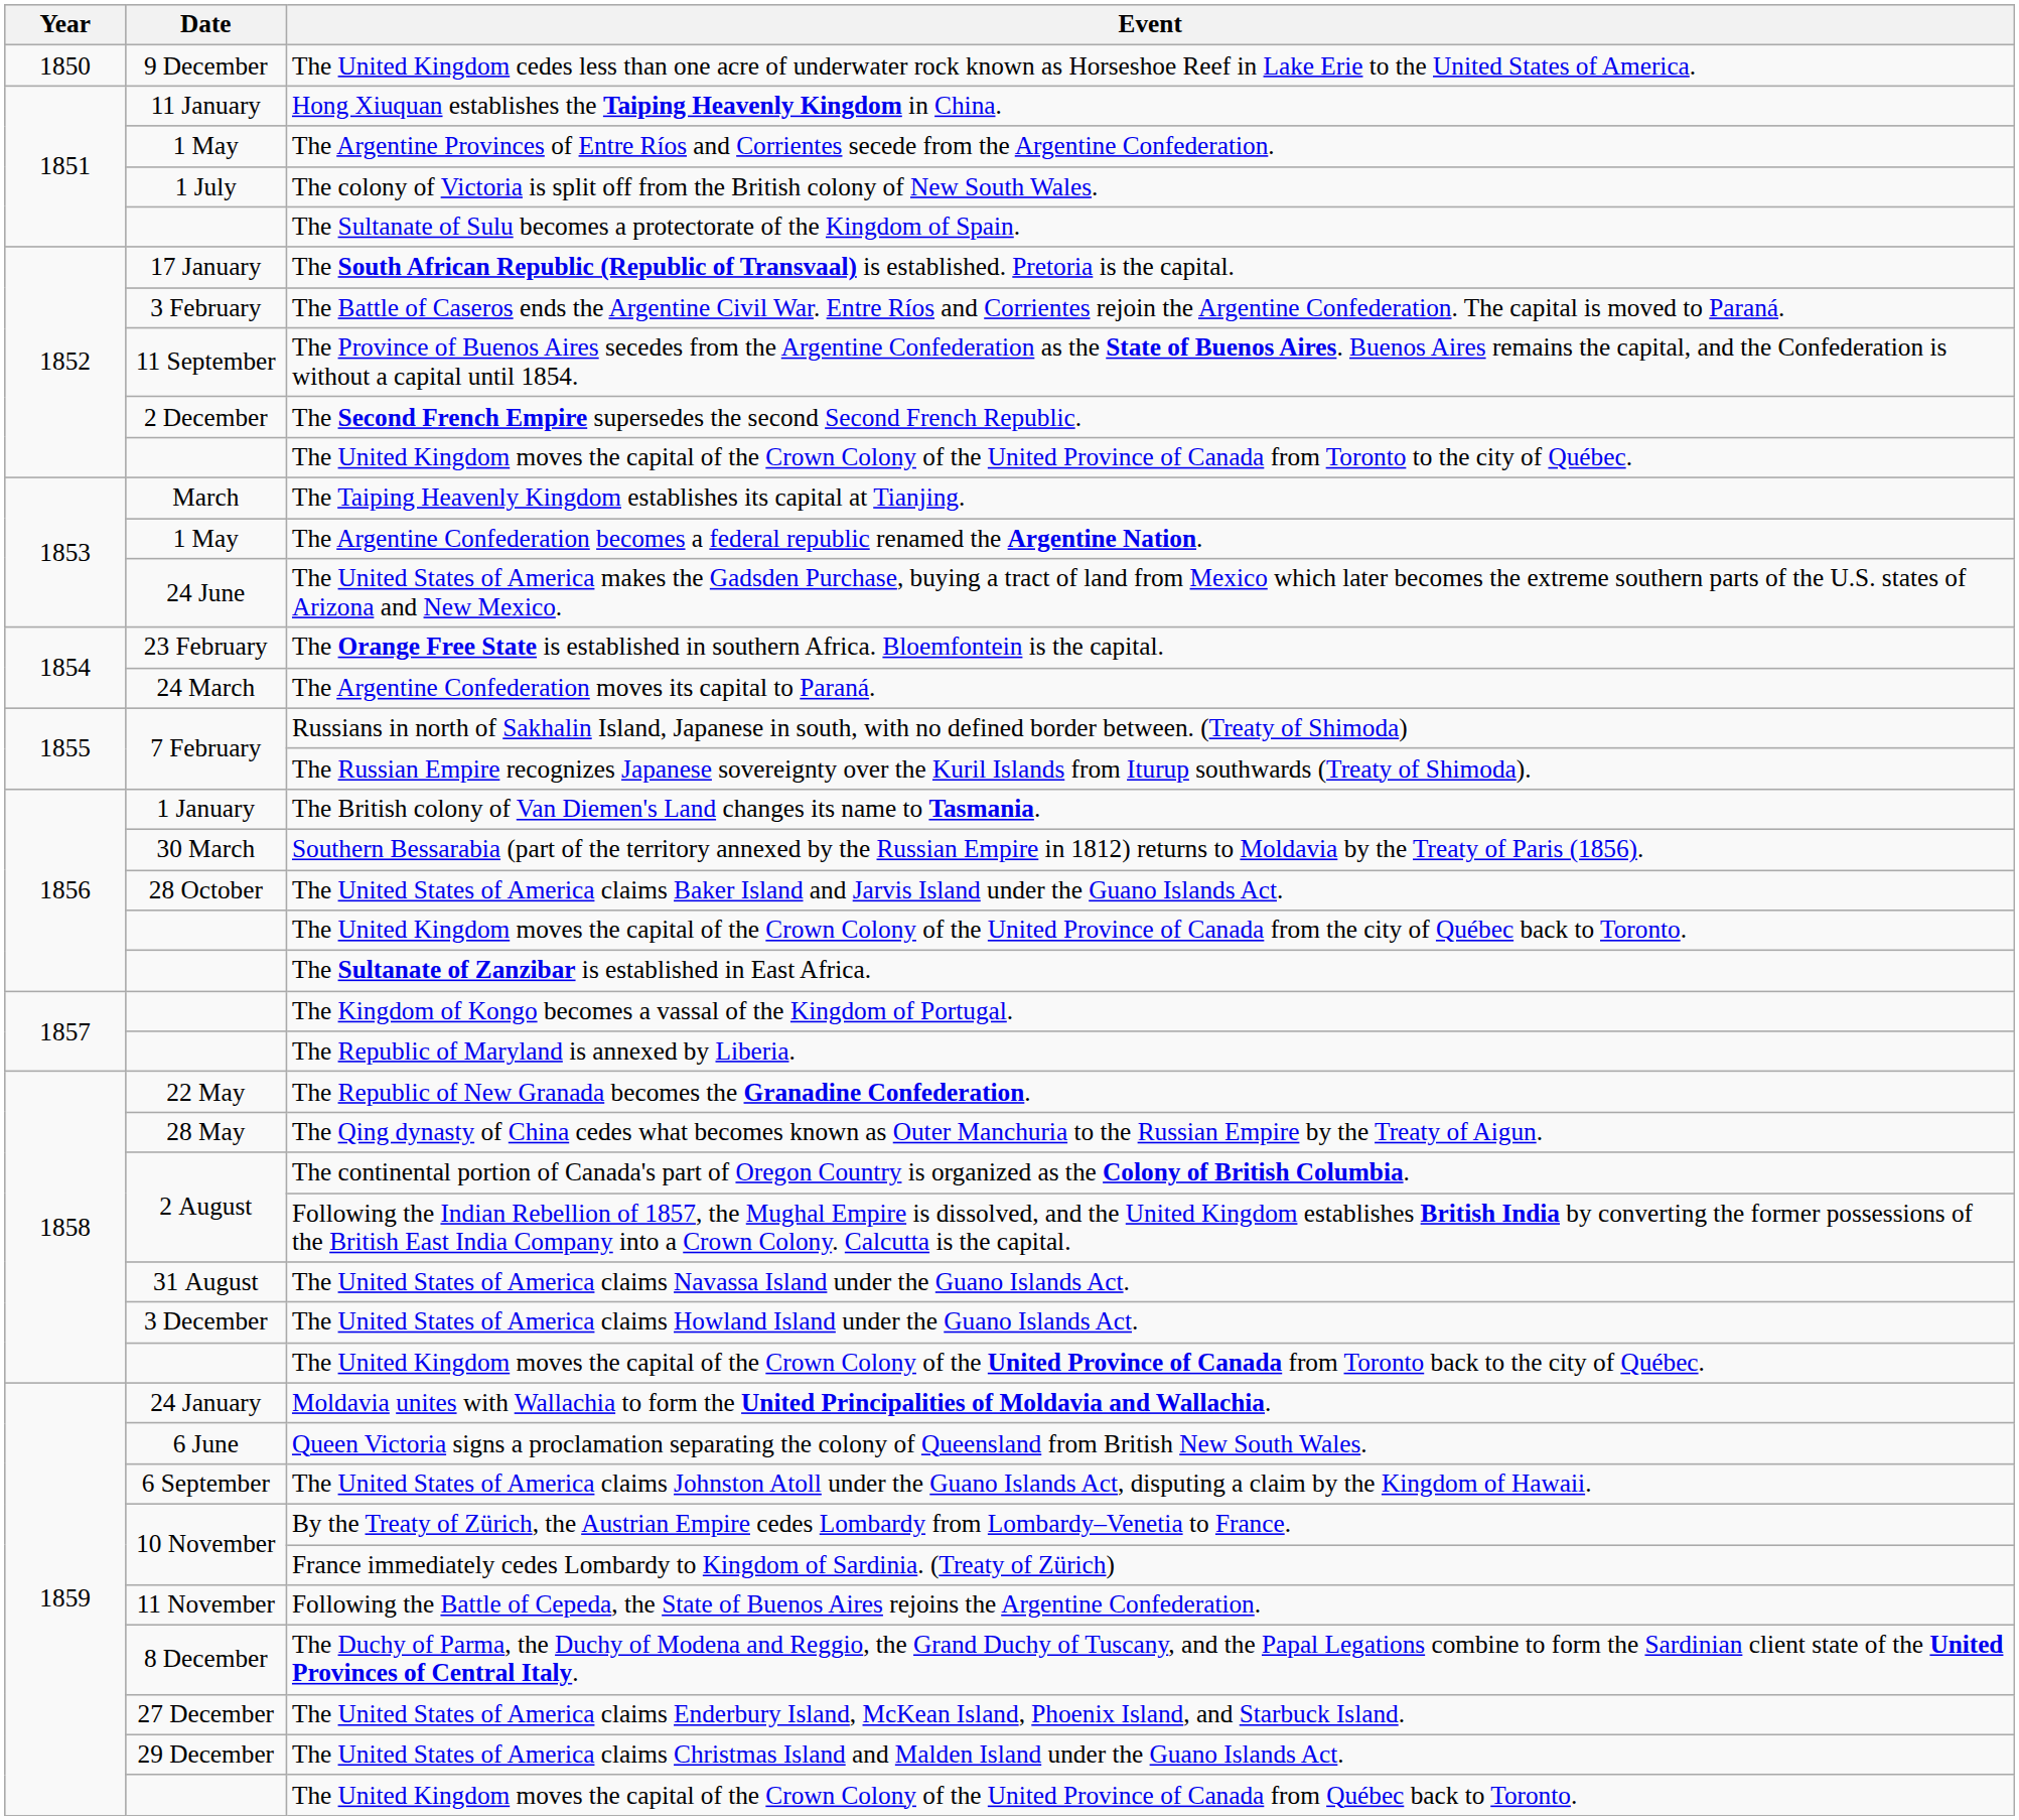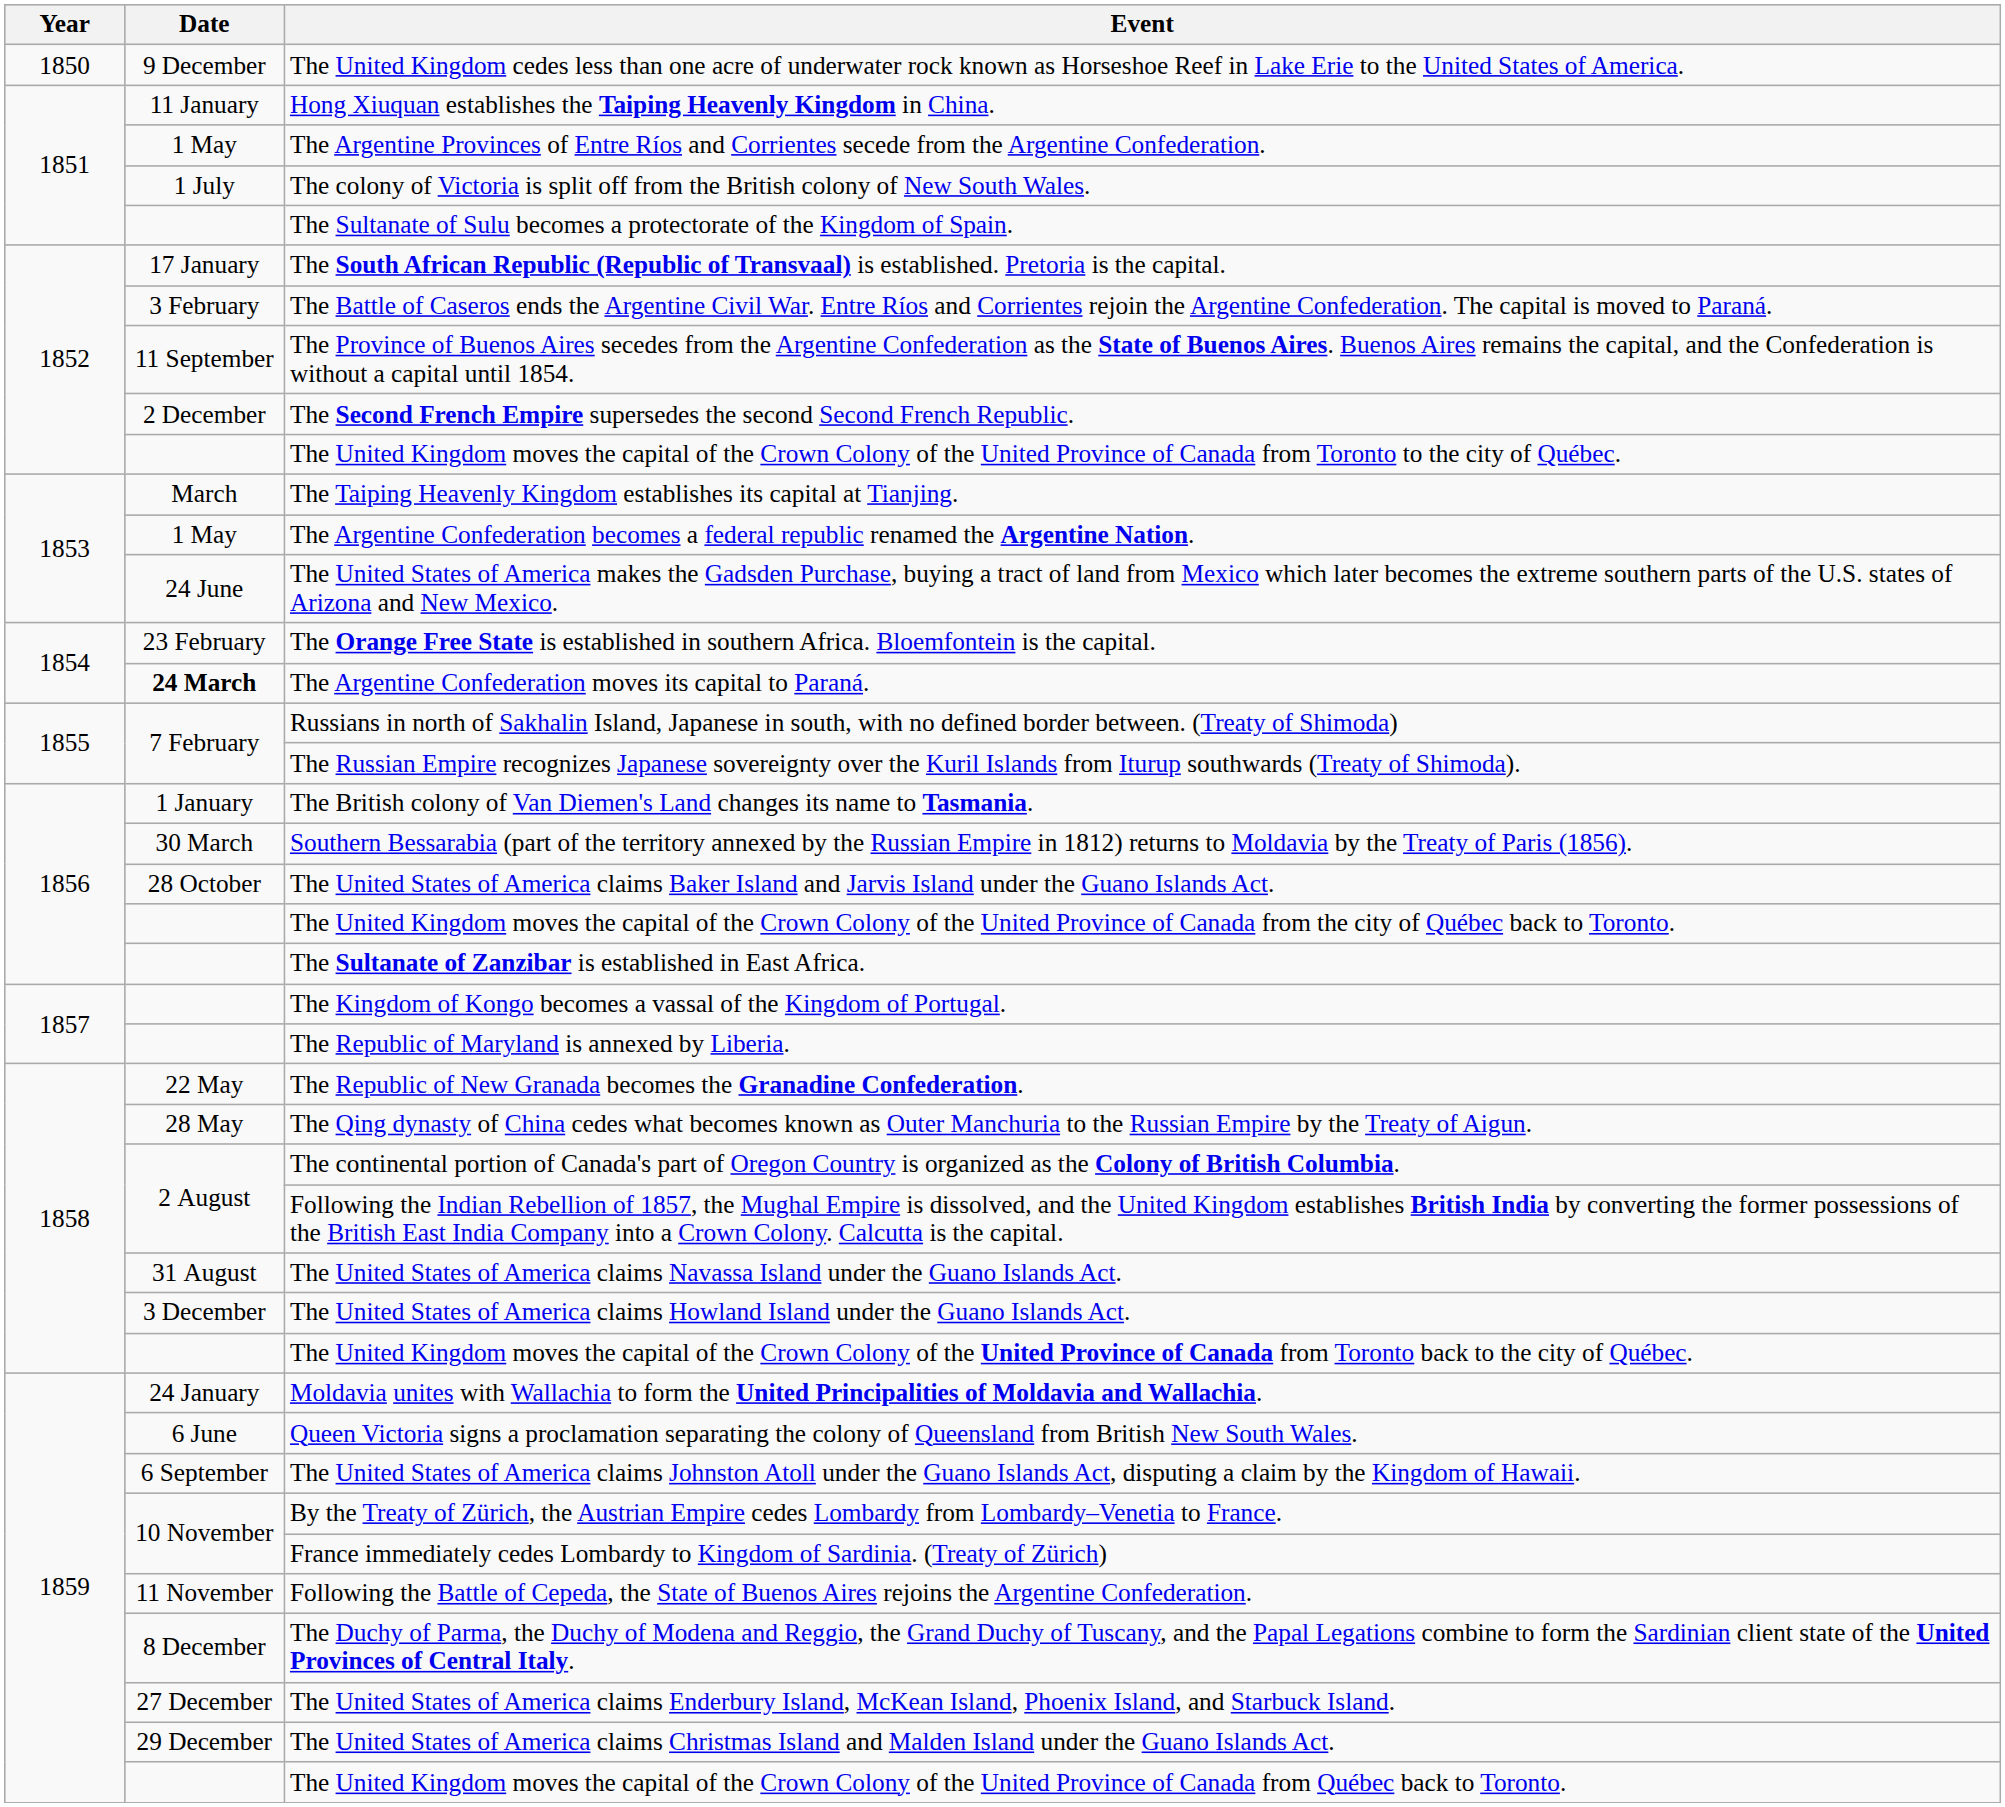The Argentine Confederation moves its capital to Paraná. | Date: normal -> bold
